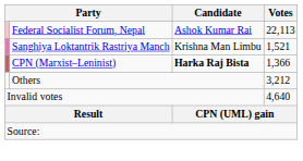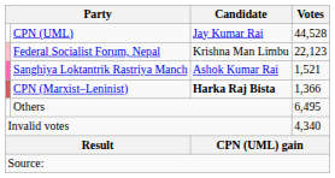+ row: CPN (UML) | Jay Kumar Rai | 44,528
Federal Socialist Forum, Nepal | Candidate: Ashok Kumar Rai -> Krishna Man Limbu
Federal Socialist Forum, Nepal | Votes: 22,113 -> 22,123
Sanghiya Loktantrik Rastriya Manch | Candidate: Krishna Man Limbu -> Ashok Kumar Rai
Others | Votes: 3,212 -> 6,495
Invalid votes | Votes: 4,640 -> 4,340
